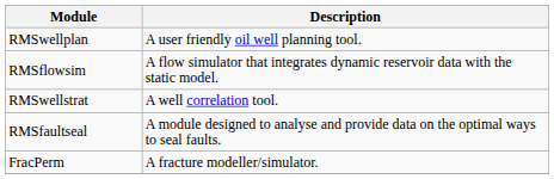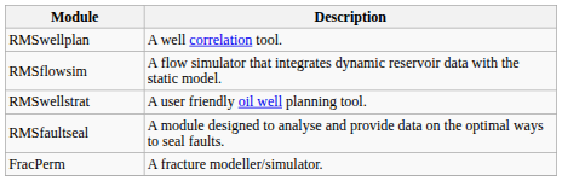RMSwellplan | Description: A user friendly oil well planning tool. -> A well correlation tool.
RMSwellstrat | Description: A well correlation tool. -> A user friendly oil well planning tool.
